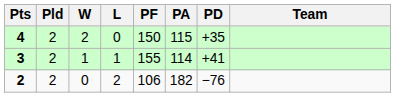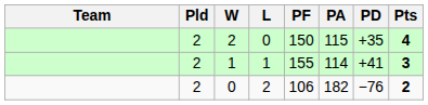columns swapped: Team <-> Pts
